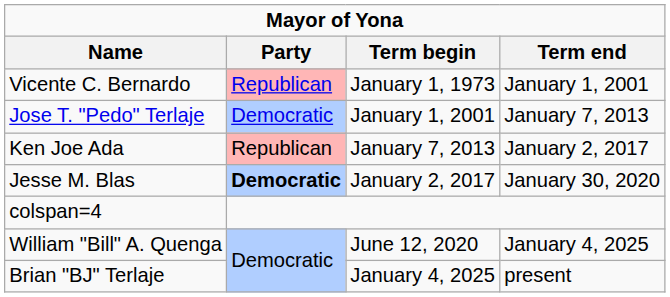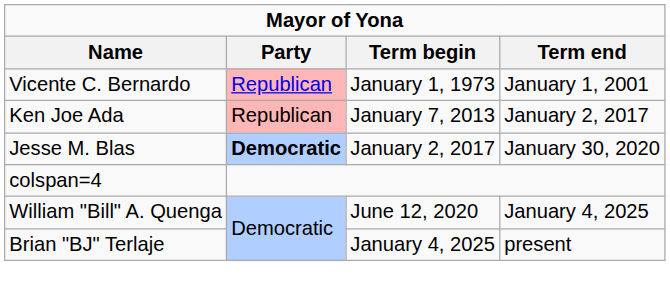- row: Jose T. "Pedo" Terlaje | Democratic | January 1, 2001 | January 7, 2013
